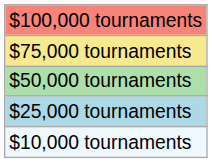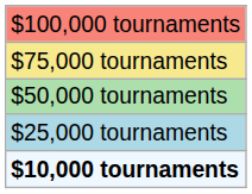row 5 | column 1: normal -> bold
